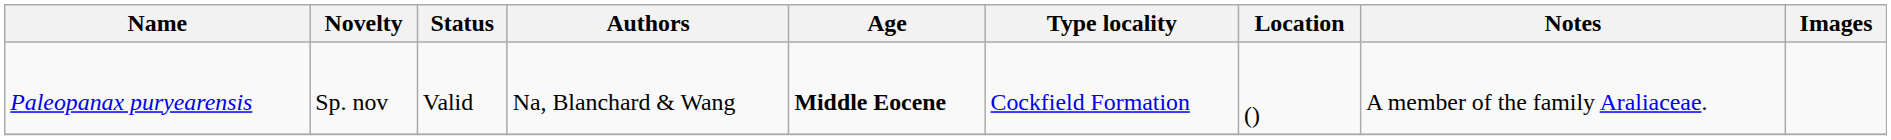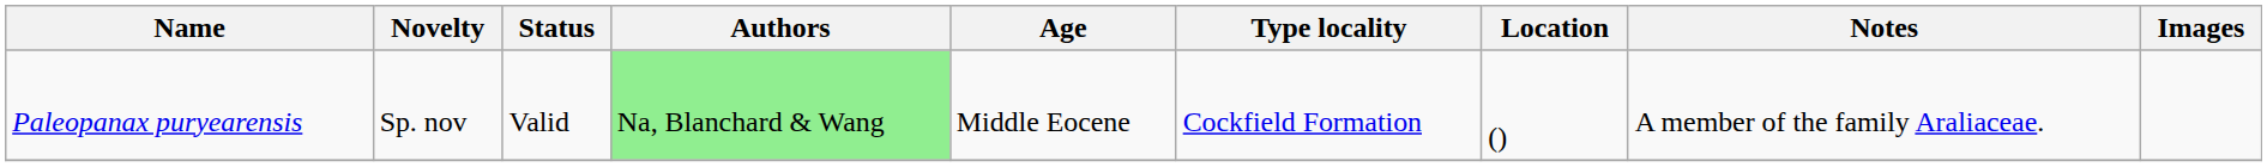Paleopanax puryearensis | Authors: no background -> lightgreen background
Paleopanax puryearensis | Age: bold -> normal
